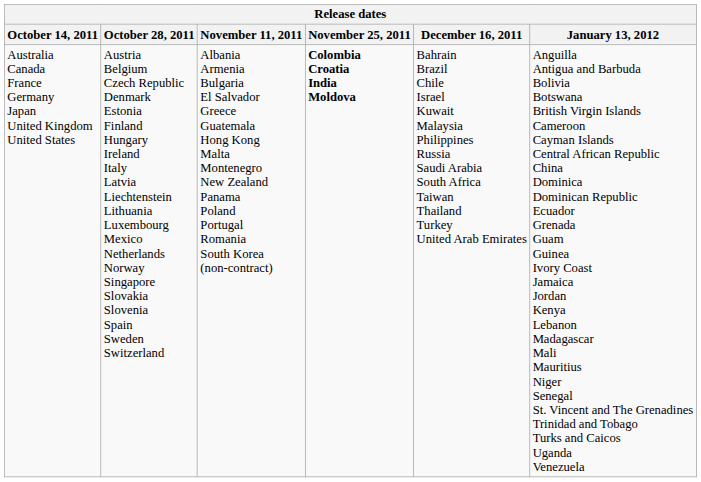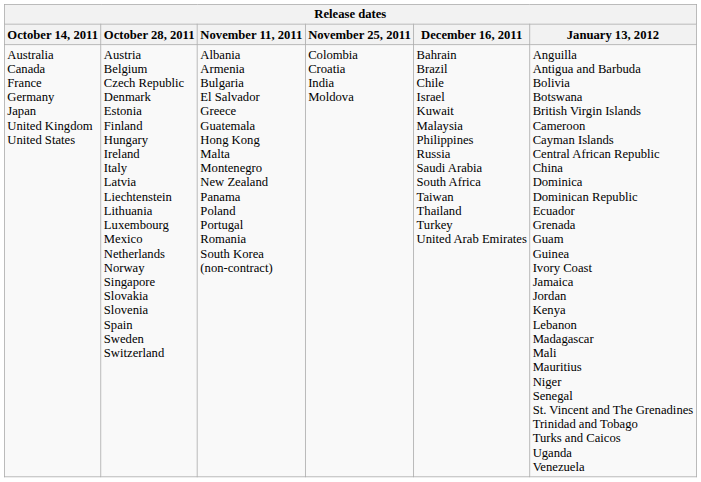row 3 | November 25, 2011: bold -> normal
